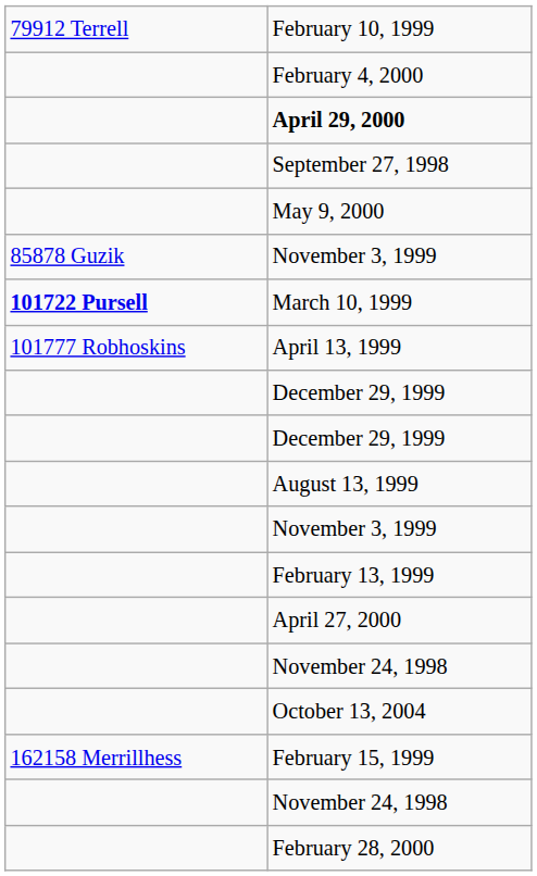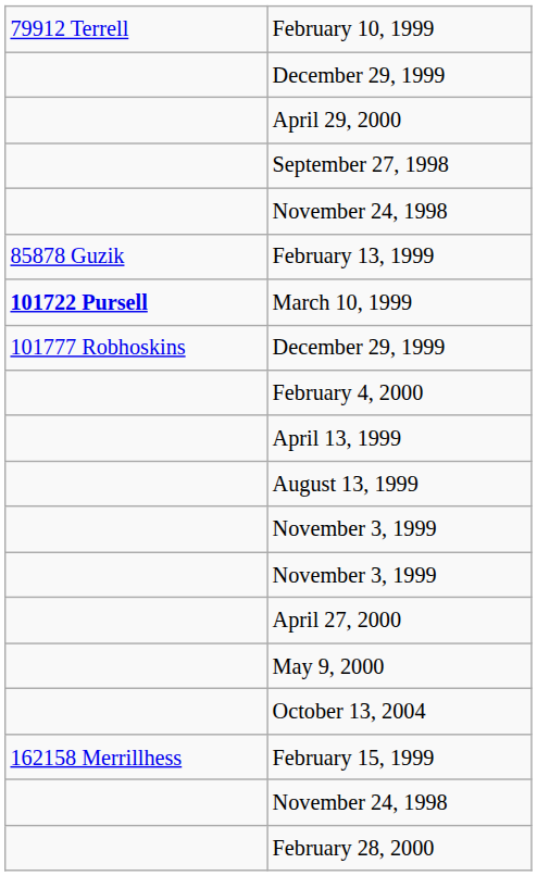row 2 | column 2: February 4, 2000 -> December 29, 1999
row 3 | column 2: bold -> normal
row 5 | column 2: May 9, 2000 -> November 24, 1998
row 6 | column 2: November 3, 1999 -> February 13, 1999
row 8 | column 2: April 13, 1999 -> December 29, 1999
row 9 | column 2: December 29, 1999 -> February 4, 2000
row 10 | column 2: December 29, 1999 -> April 13, 1999
row 13 | column 2: February 13, 1999 -> November 3, 1999
row 15 | column 2: November 24, 1998 -> May 9, 2000
